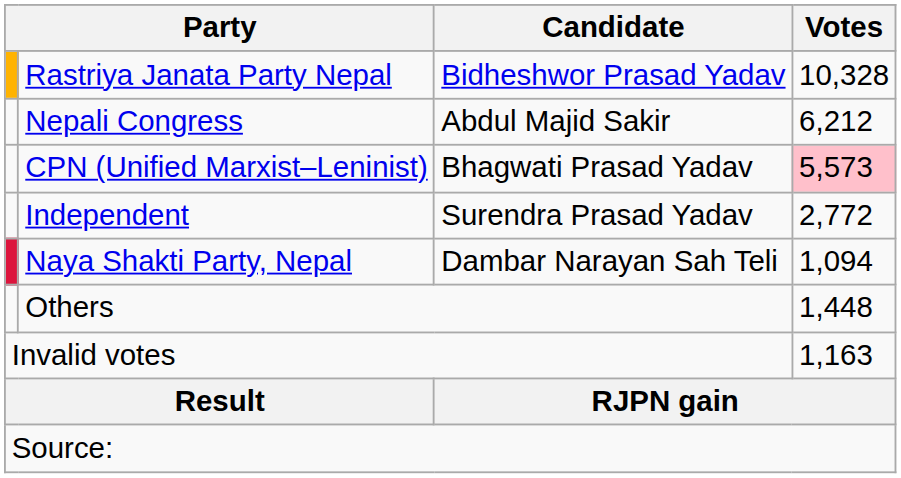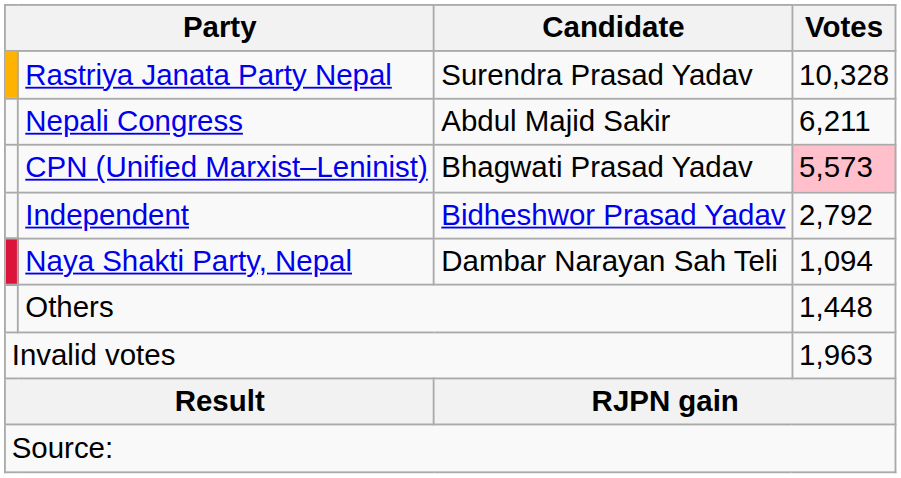Rastriya Janata Party Nepal | Candidate: Bidheshwor Prasad Yadav -> Surendra Prasad Yadav
Nepali Congress | Votes: 6,212 -> 6,211
Independent | Candidate: Surendra Prasad Yadav -> Bidheshwor Prasad Yadav
Independent | Votes: 2,772 -> 2,792
Invalid votes | Votes: 1,163 -> 1,963
